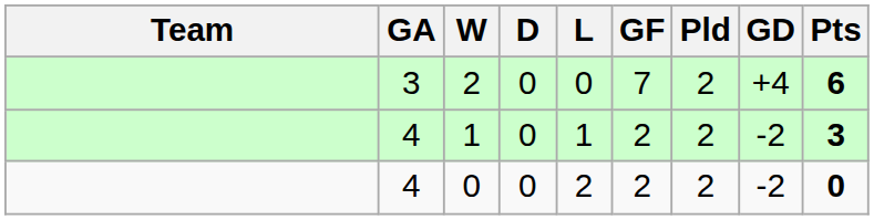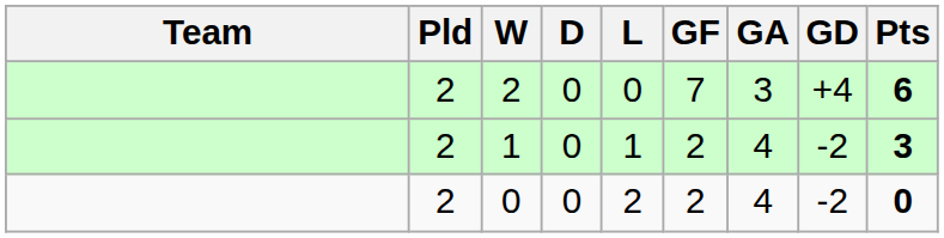columns swapped: Pld <-> GA
